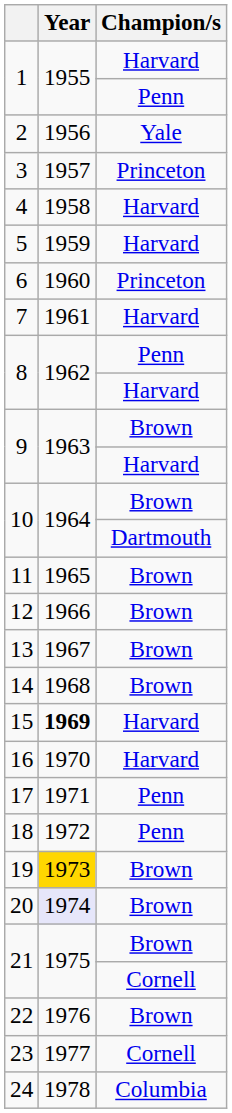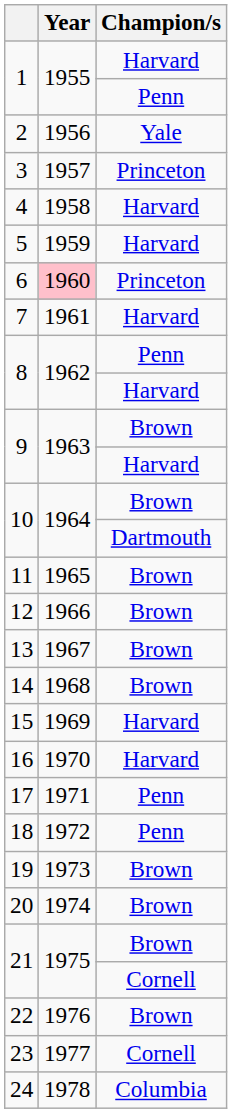6 | Year: no background -> pink background
15 | Year: bold -> normal
19 | Year: gold background -> no background
20 | Year: lavender background -> no background
